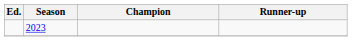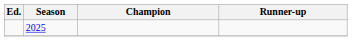row 2 | Season: 2023 -> 2025
